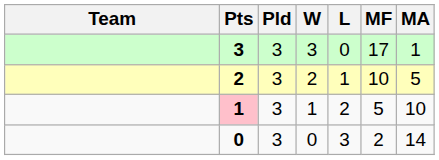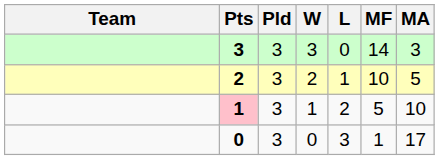row 2 | MF: 17 -> 14
row 2 | MA: 1 -> 3
row 5 | MF: 2 -> 1
row 5 | MA: 14 -> 17
